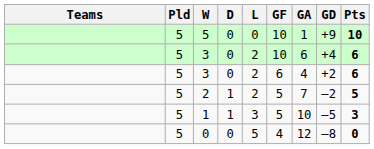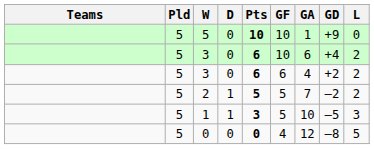columns swapped: L <-> Pts
